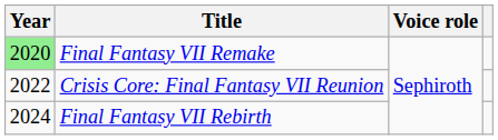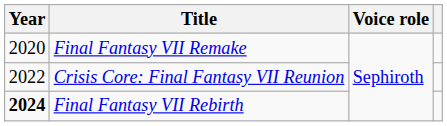Final Fantasy VII Remake | Year: lightgreen background -> no background
Final Fantasy VII Rebirth | Year: normal -> bold
